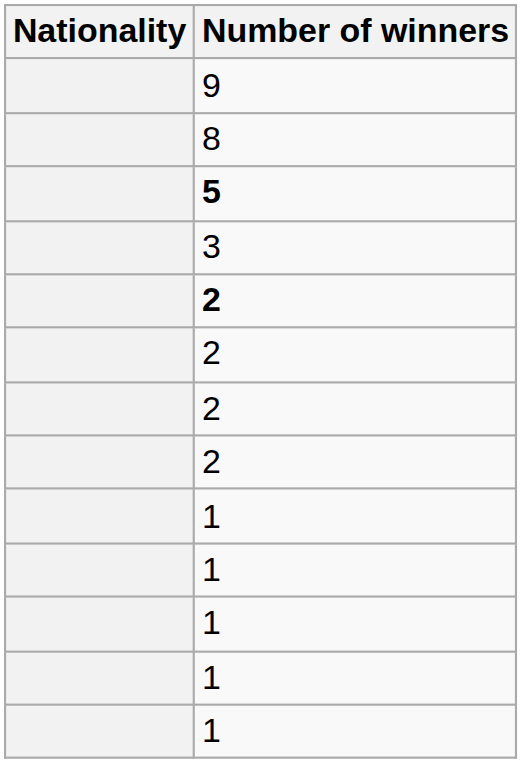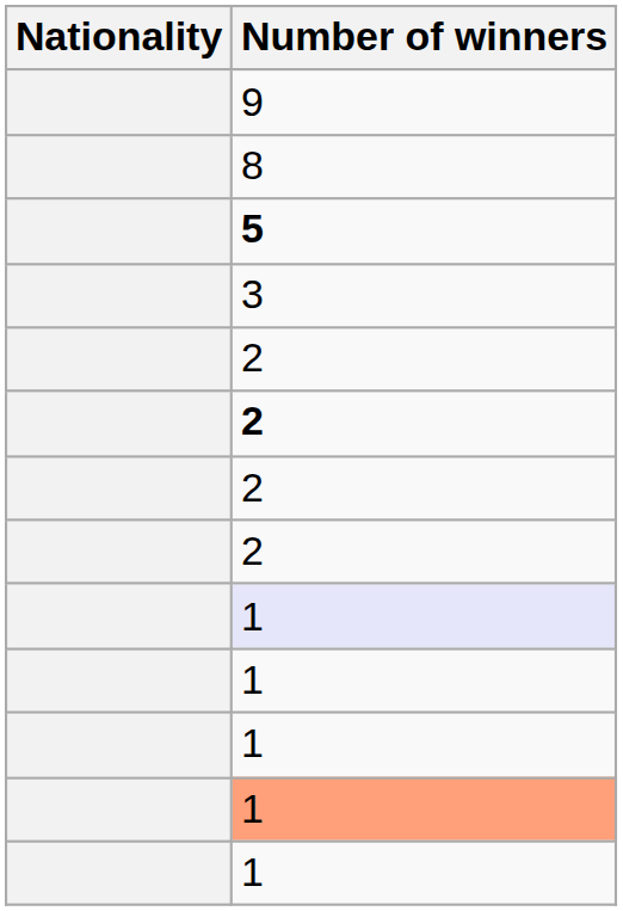row 6 | Number of winners: bold -> normal
row 7 | Number of winners: normal -> bold
row 10 | Number of winners: no background -> lavender background
row 13 | Number of winners: no background -> lightsalmon background
